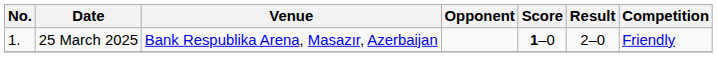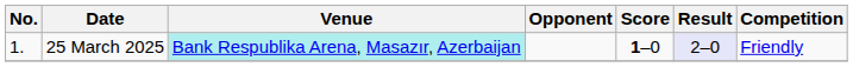25 March 2025 | Venue: no background -> paleturquoise background
25 March 2025 | Result: no background -> lavender background
